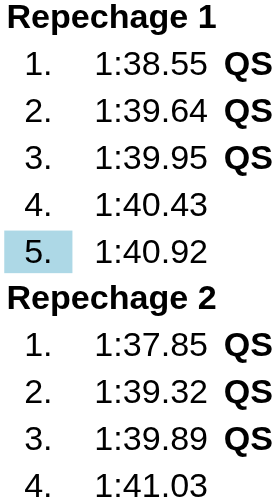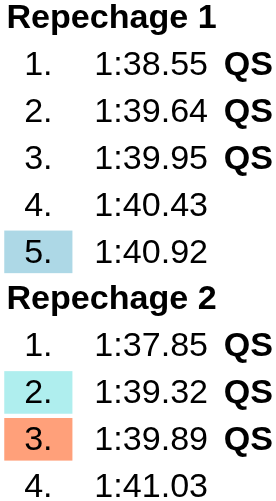1:39.32 | column 1: no background -> paleturquoise background
1:39.89 | column 1: no background -> lightsalmon background
